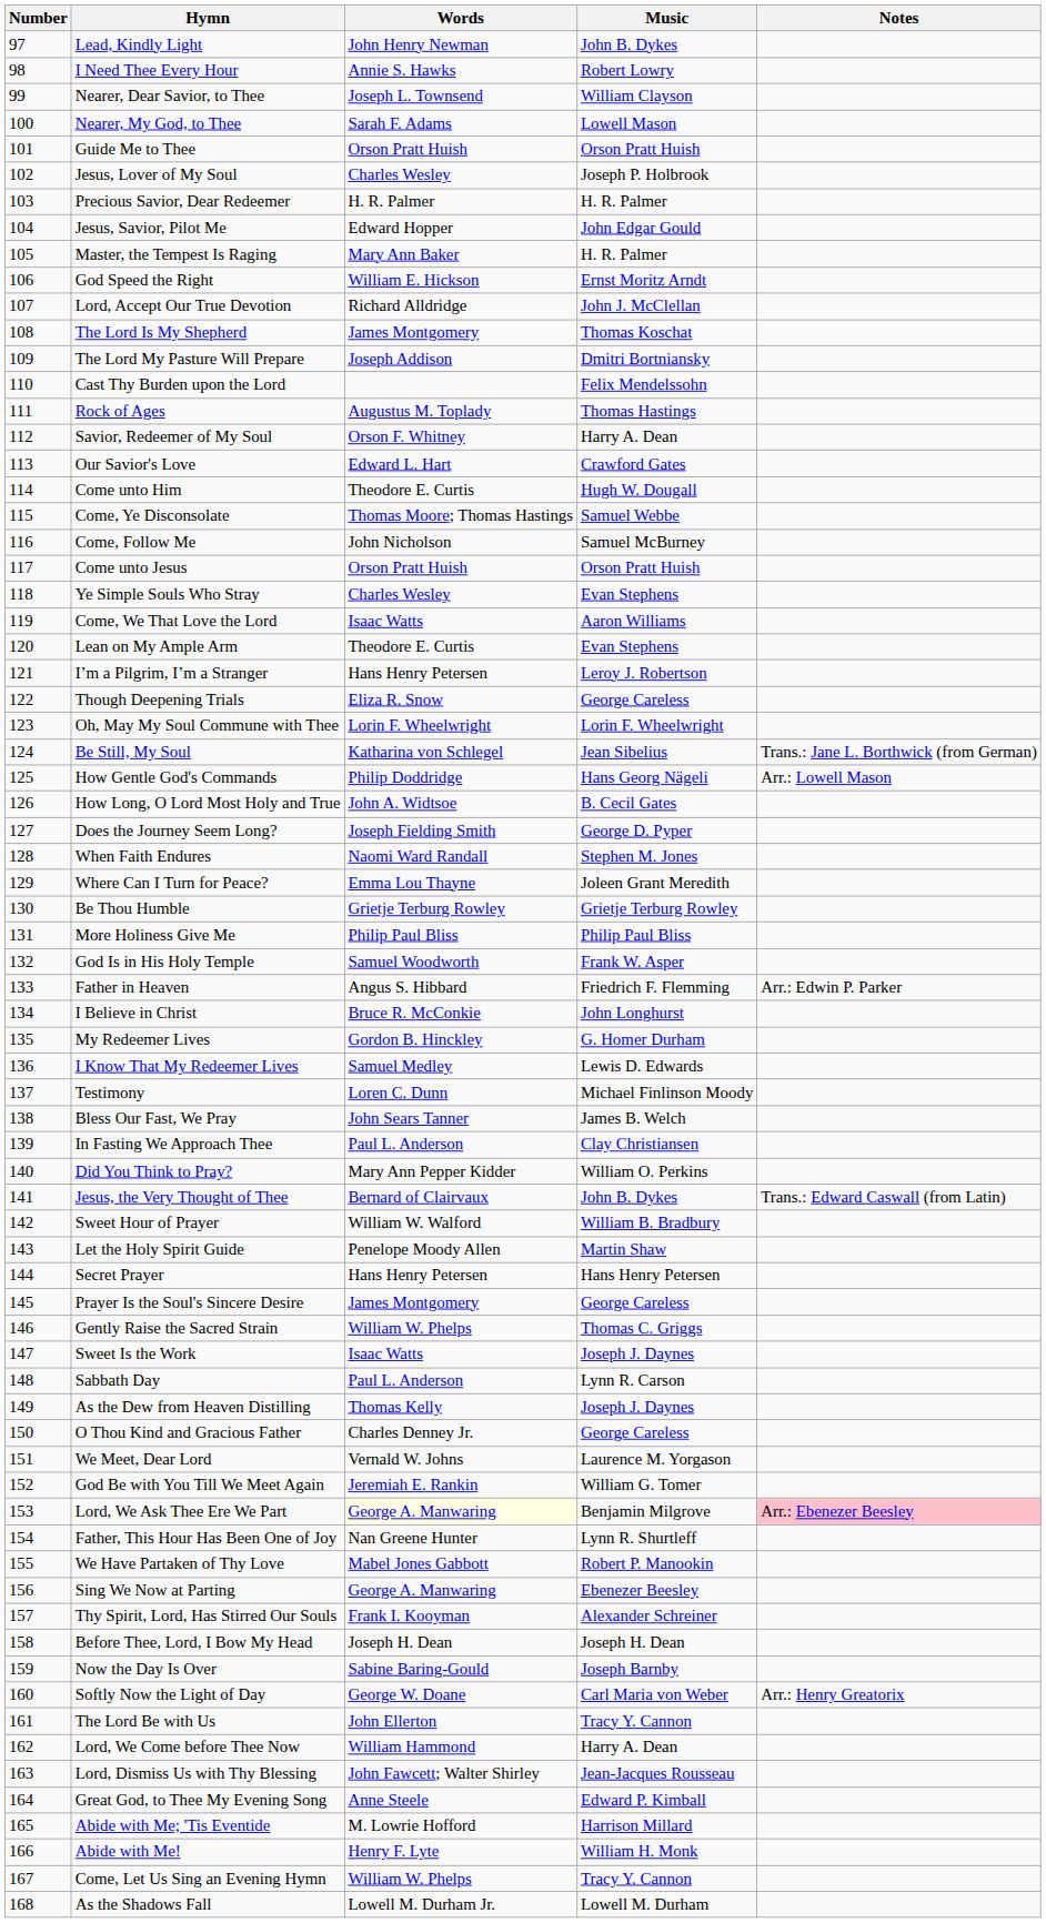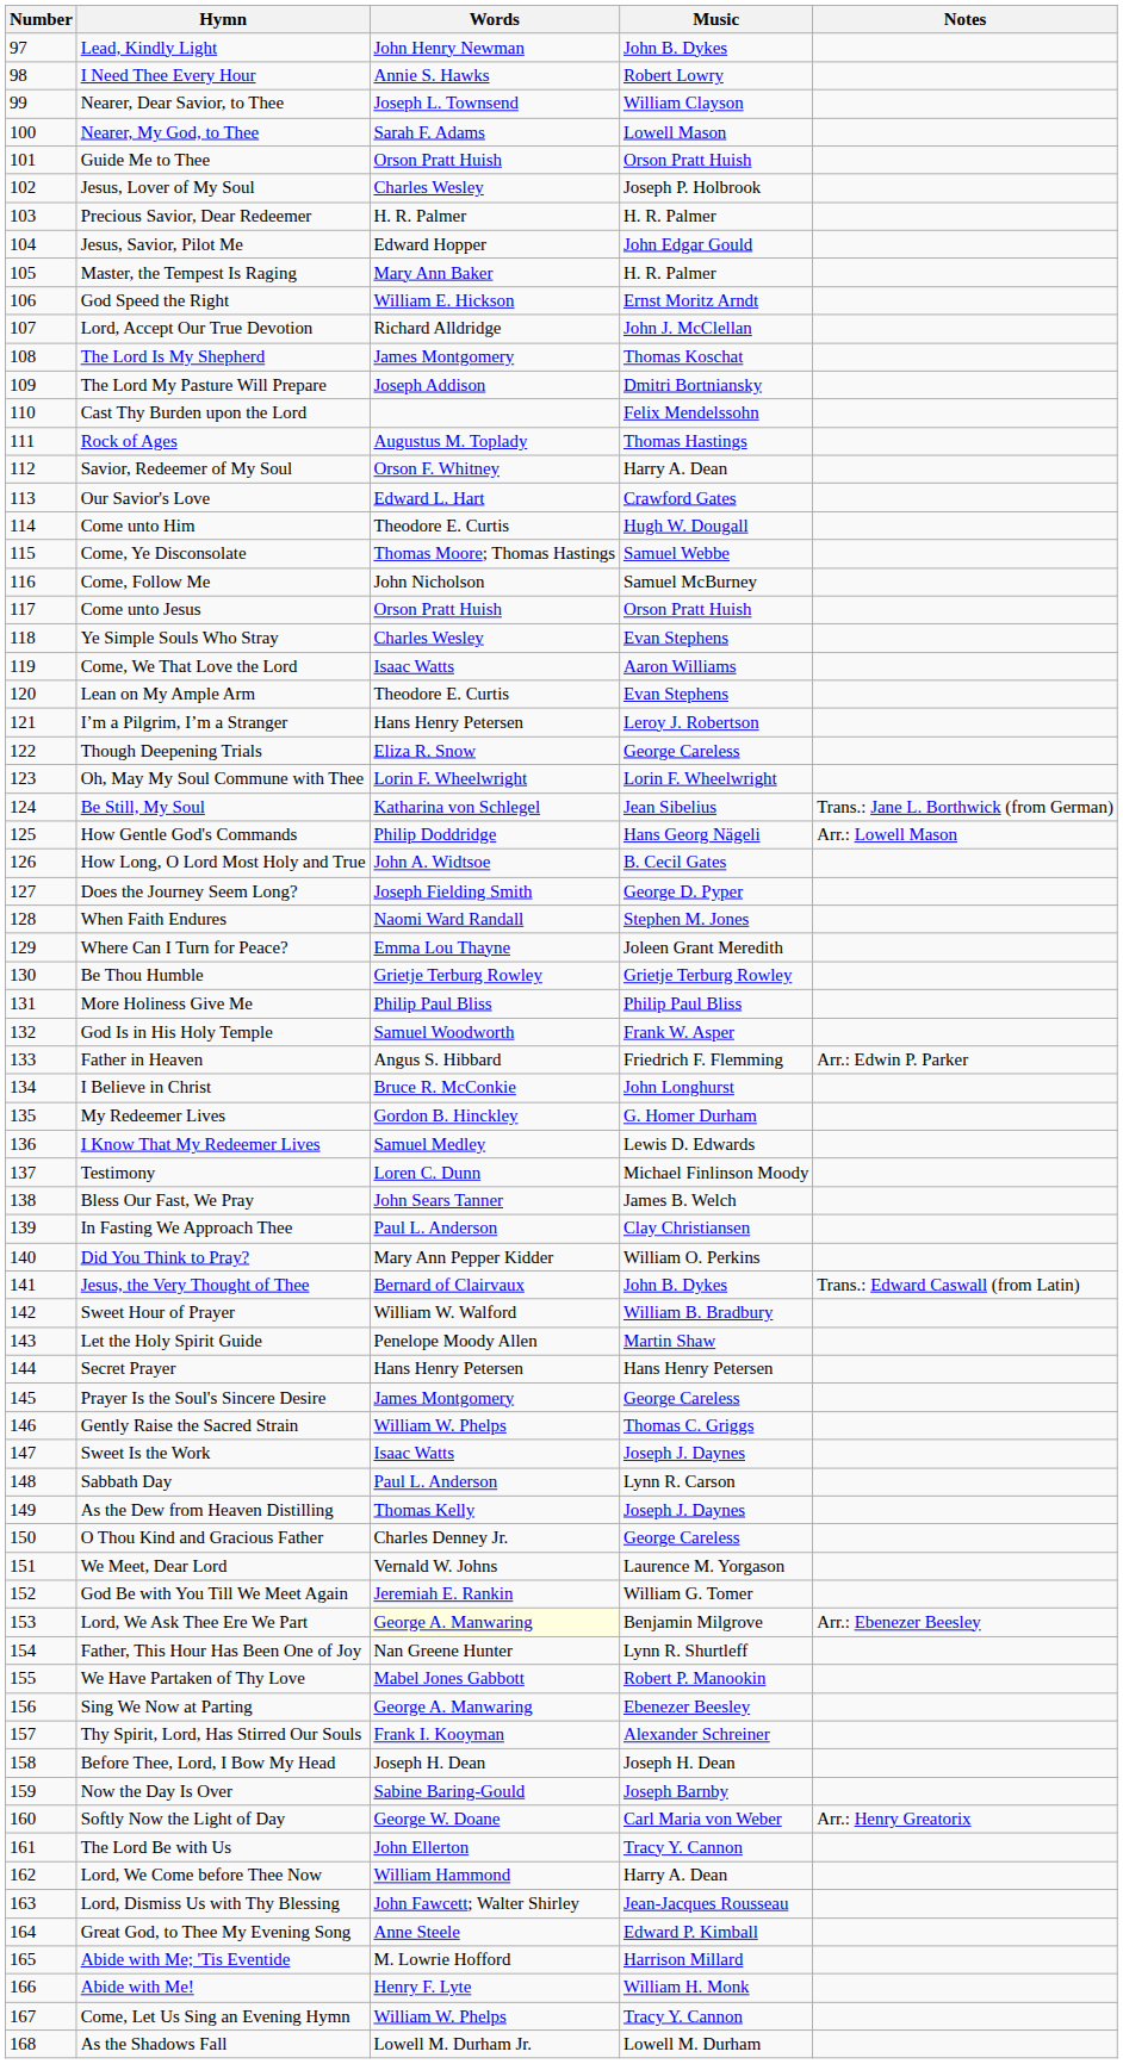Lord, We Ask Thee Ere We Part | Notes: pink background -> no background
